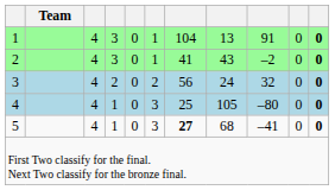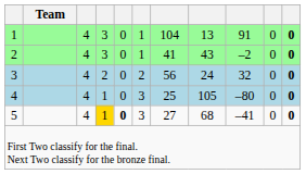5 | column 4: no background -> gold background
5 | column 5: normal -> bold
5 | column 7: bold -> normal
